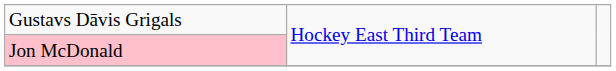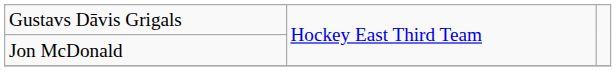Jon McDonald | column 1: pink background -> no background
